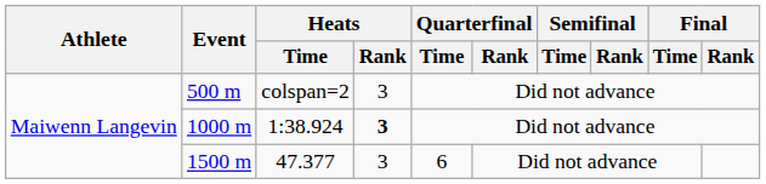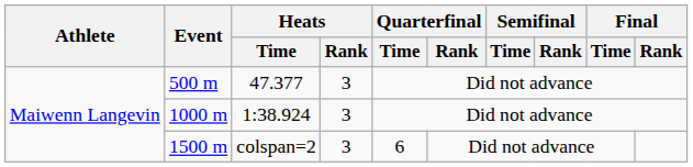500 m | Heats / Time: colspan=2 -> 47.377
1000 m | Heats / Rank: bold -> normal
1500 m | Heats / Time: 47.377 -> colspan=2
